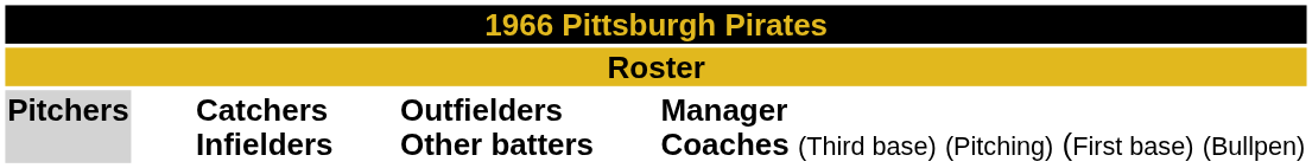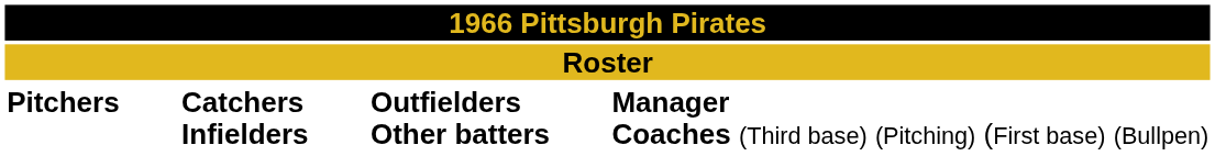Pitchers | column 1: lightgrey background -> no background
